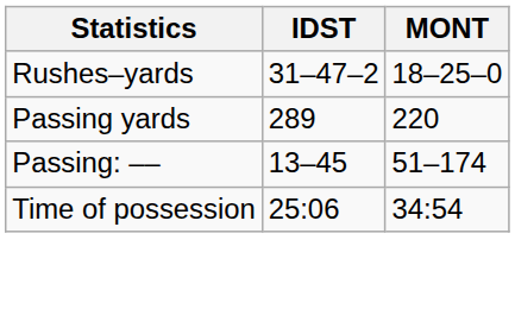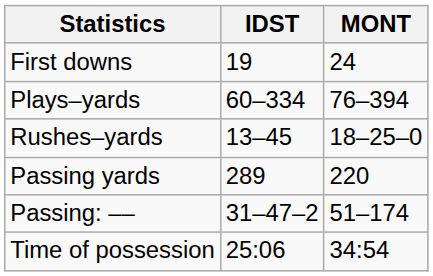+ row: First downs | 19 | 24
+ row: Plays–yards | 60–334 | 76–394
Rushes–yards | IDST: 31–47–2 -> 13–45
Passing: –– | IDST: 13–45 -> 31–47–2
